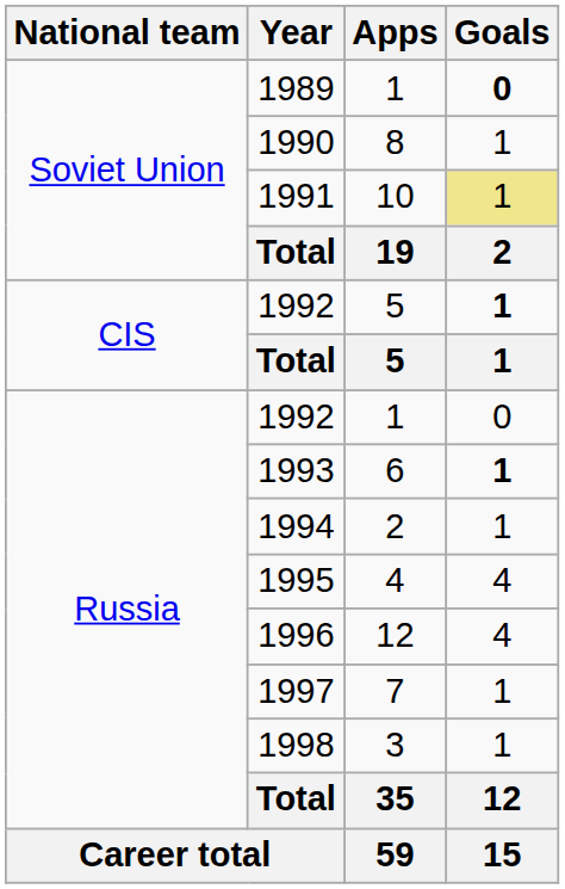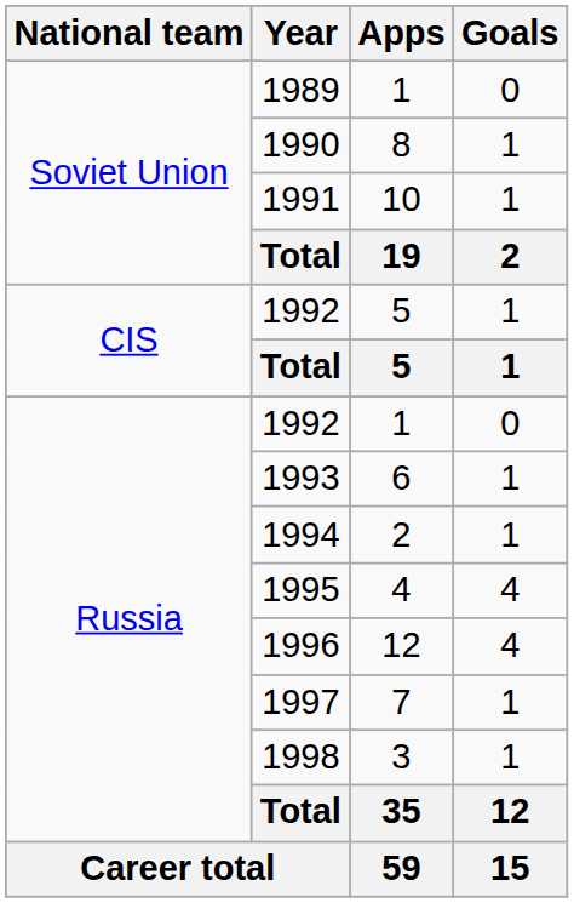1989 | Goals: bold -> normal
1991 | Goals: khaki background -> no background
1992 / 5 | Goals: bold -> normal
1993 | Goals: bold -> normal
